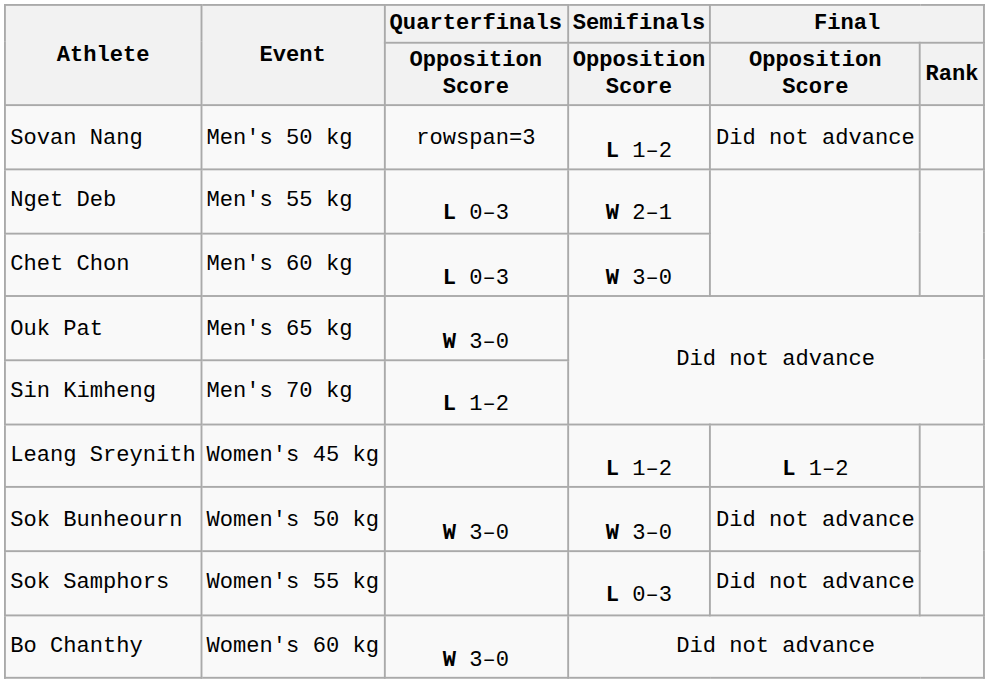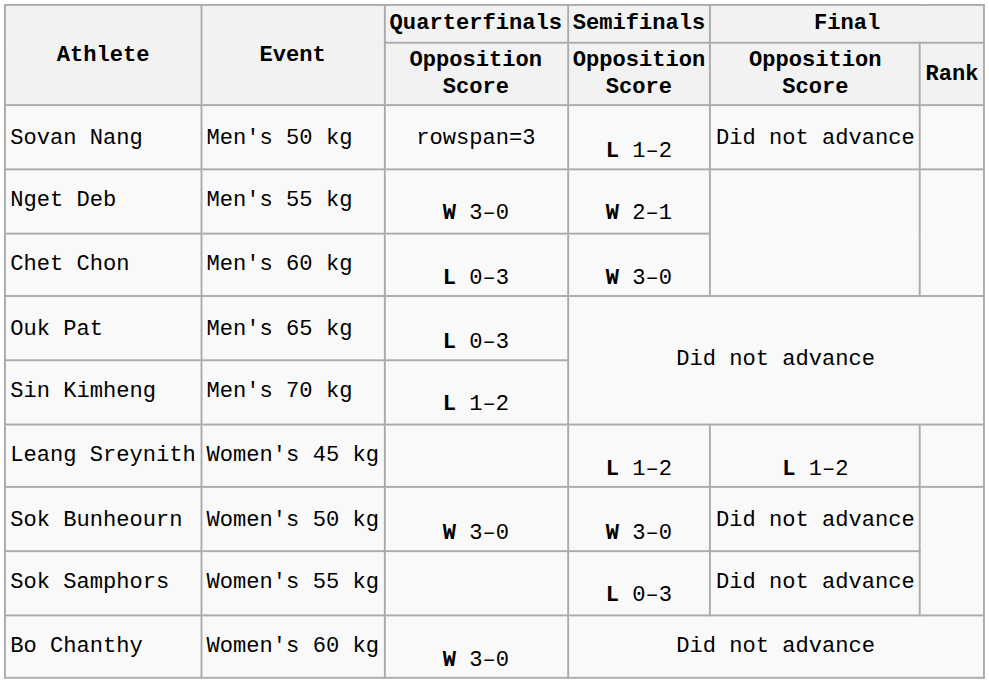Nget Deb | Quarterfinals / Opposition Score: L 0–3 -> W 3–0
Ouk Pat | Quarterfinals / Opposition Score: W 3–0 -> L 0–3
